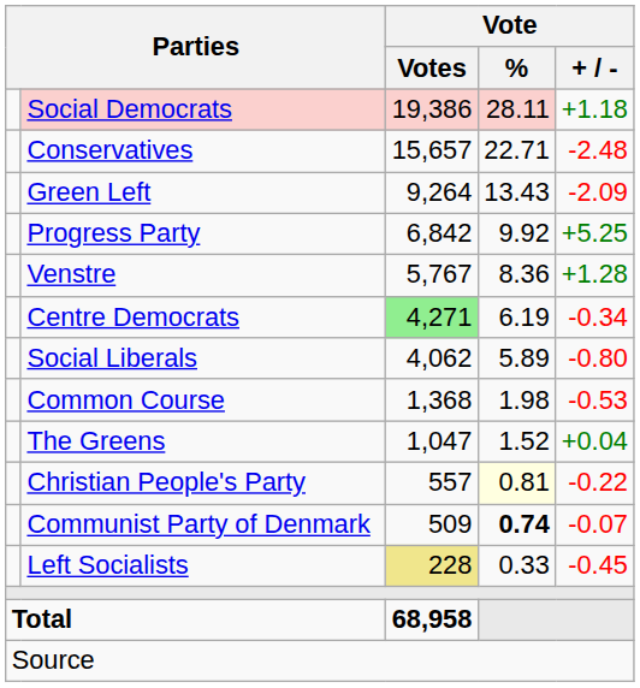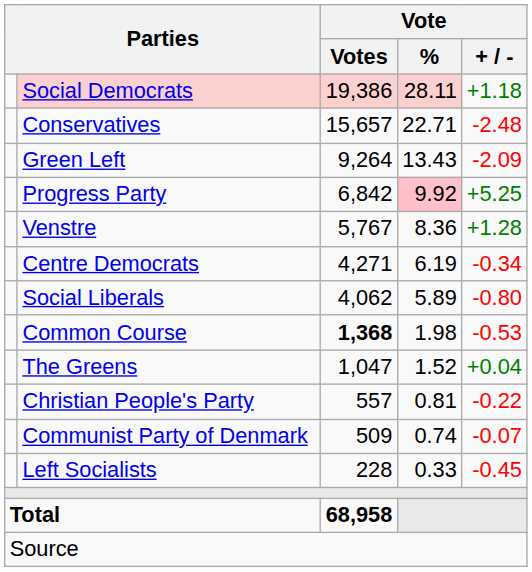Progress Party | Vote / %: no background -> pink background
Centre Democrats | Vote / Votes: lightgreen background -> no background
Common Course | Vote / Votes: normal -> bold
Christian People's Party | Vote / %: lightyellow background -> no background
Communist Party of Denmark | Vote / %: bold -> normal
Left Socialists | Vote / Votes: khaki background -> no background
